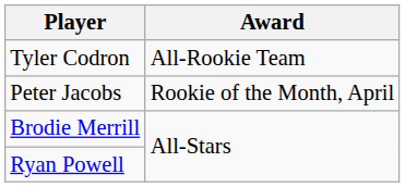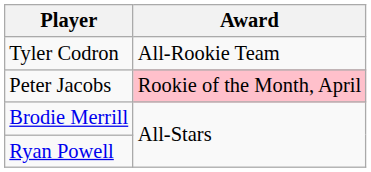Peter Jacobs | Award: no background -> pink background
